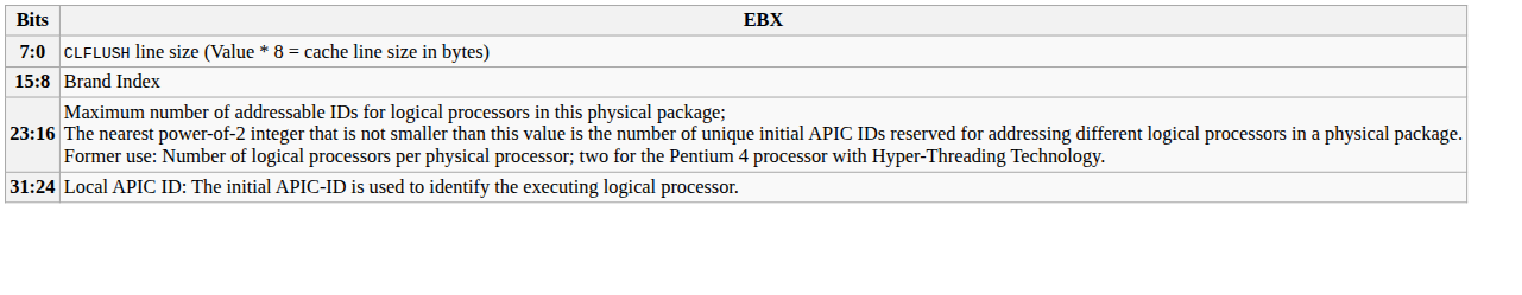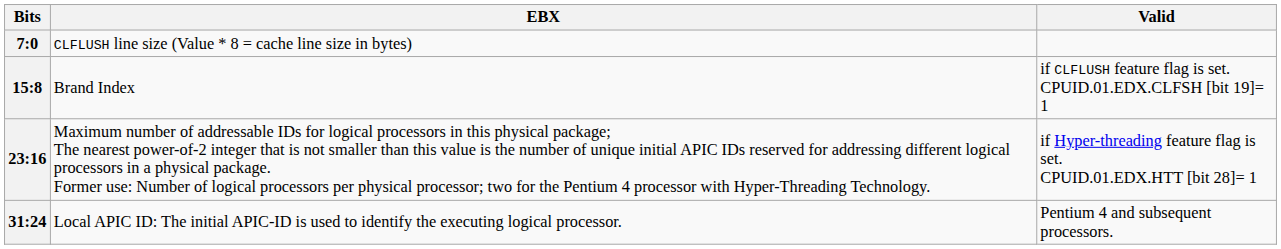+ column: Valid | if CLFLUSH feature flag is set. CPUID.01.EDX.CLFSH [bit 19]= 1 | if Hyper-threading feature flag is set. CPUID.01.EDX.HTT [bit 28]= 1 | Pentium 4 and subsequent processors.
